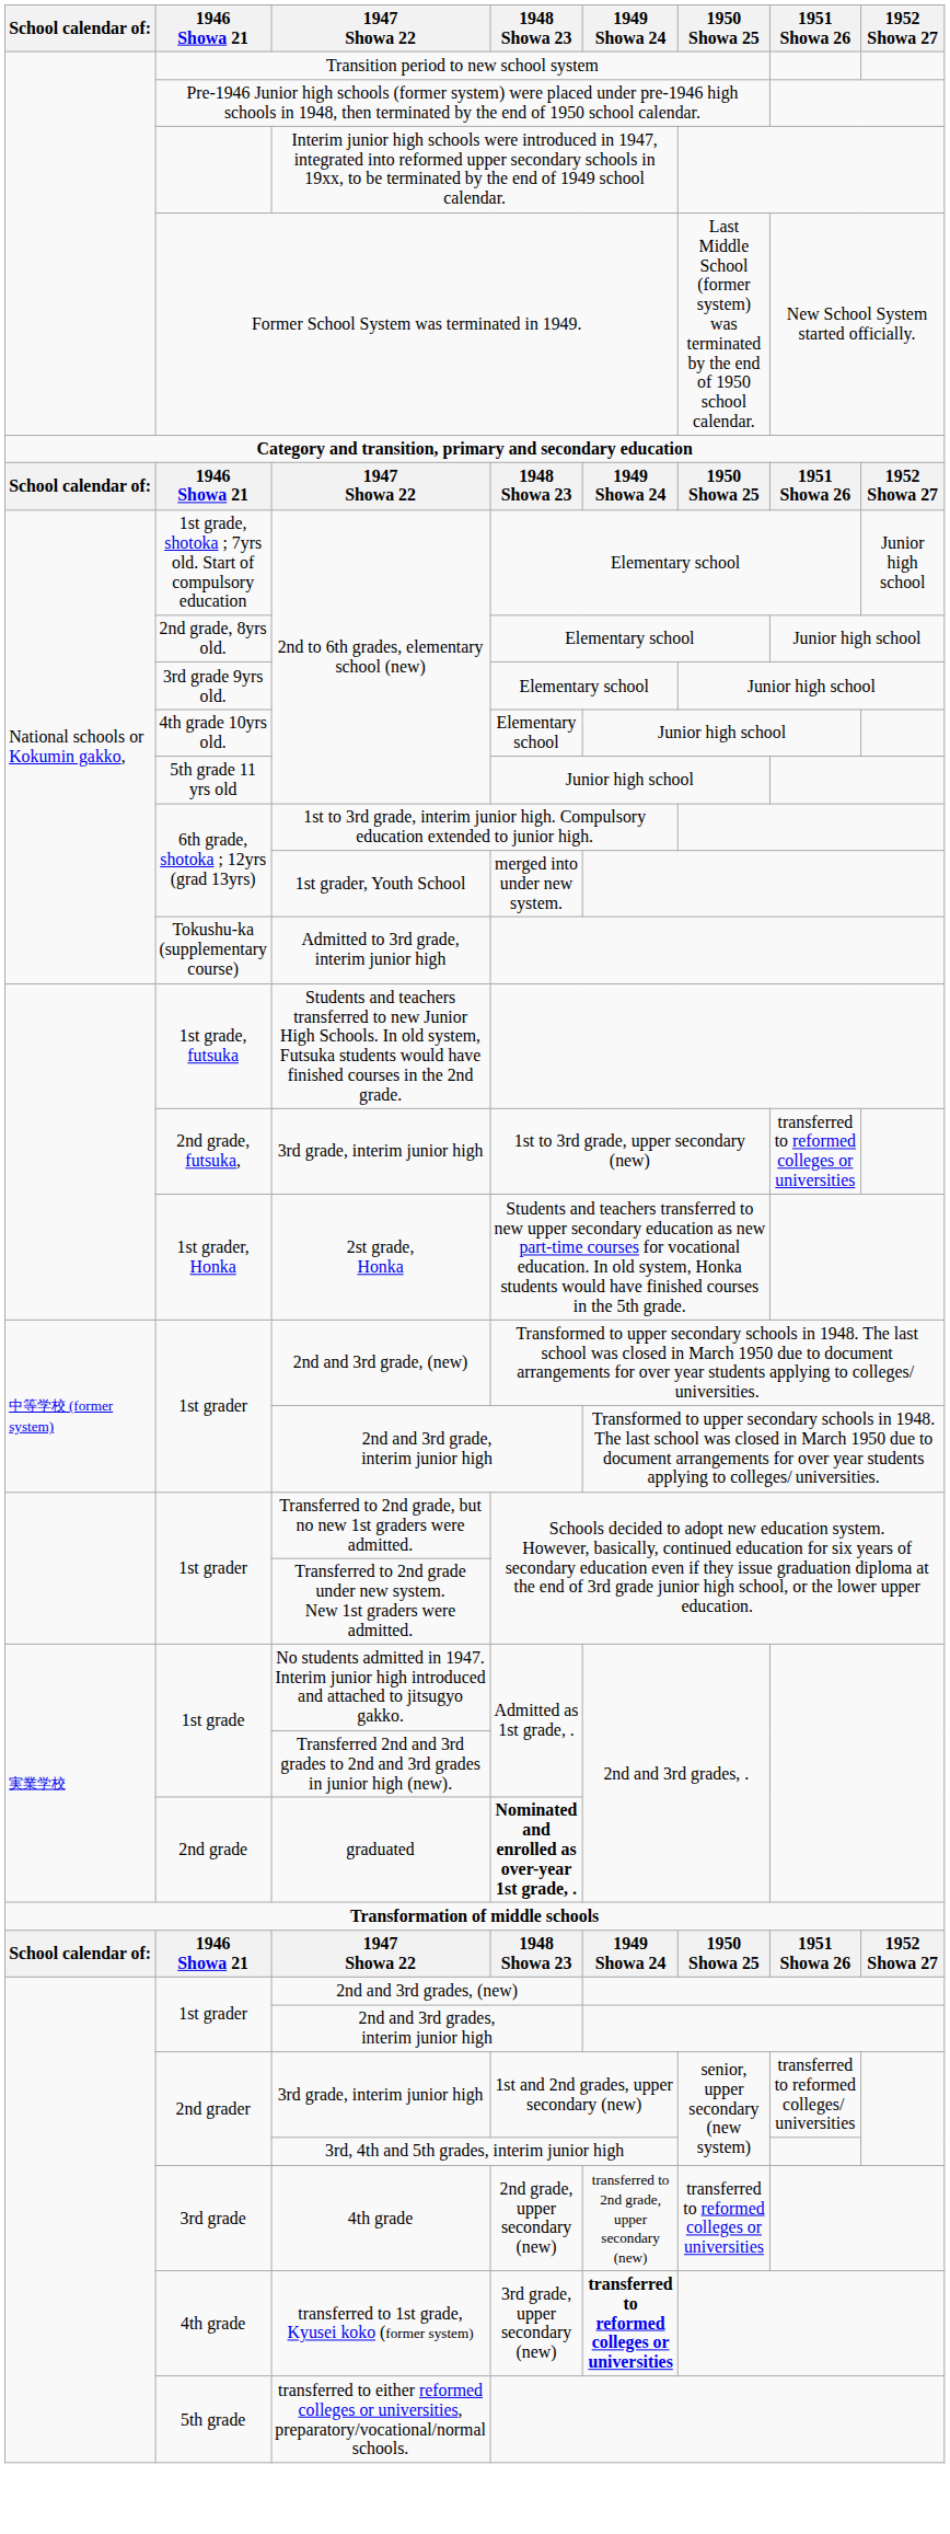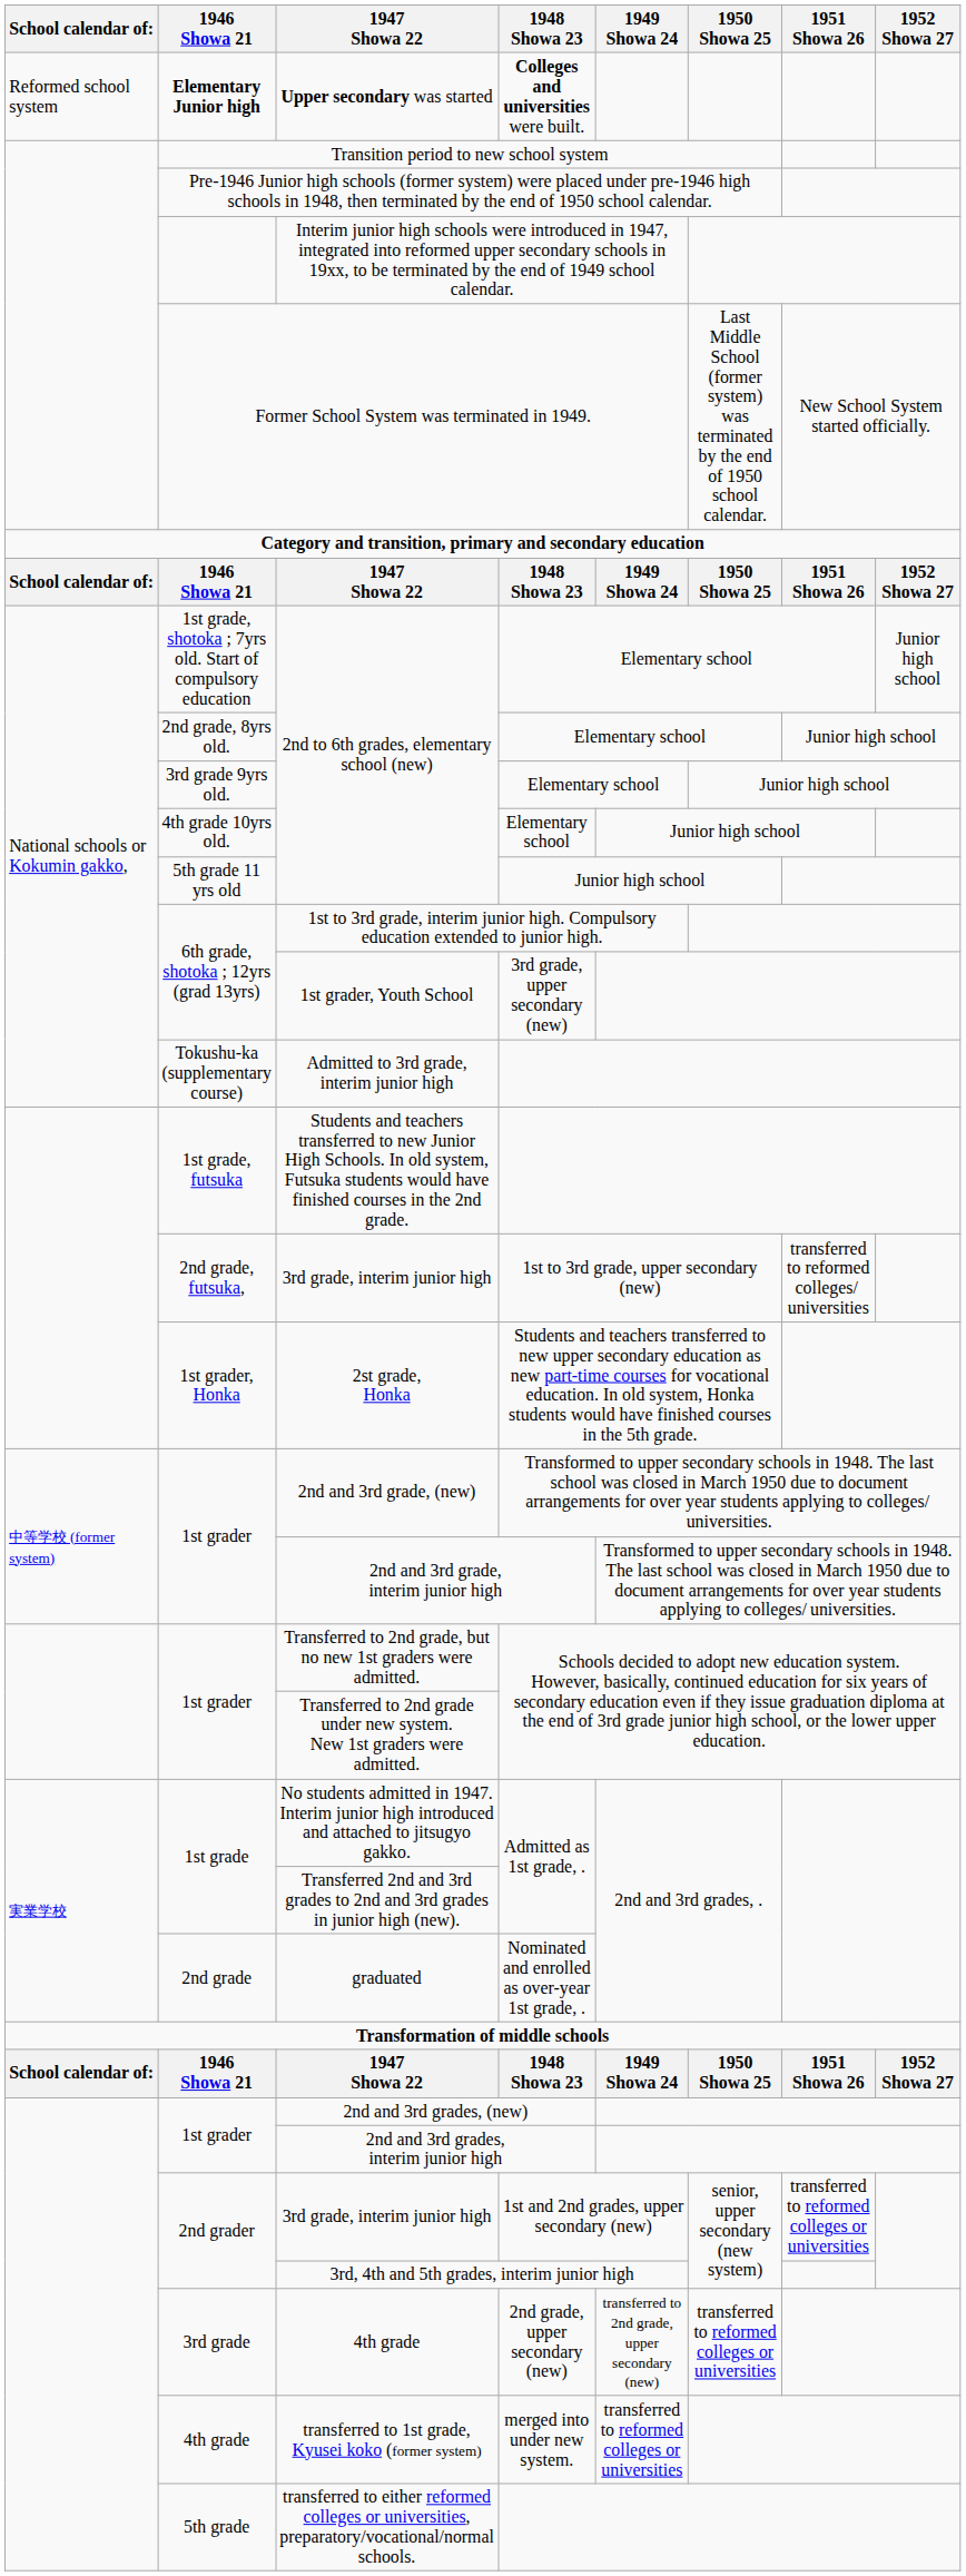+ row: Reformed school system | Elementary Junior high | Upper secondary was started | Colleges and universities were built.
1st grader, Youth School | 1948 Showa 23: merged into under new system. -> 3rd grade, upper secondary (new)
2nd grade, futsuka, / 3rd grade, interim junior high | 1951 Showa 26: transferred to reformed colleges or universities -> transferred to reformed colleges/ universities
graduated | 1948 Showa 23: bold -> normal
2nd grader / 3rd grade, interim junior high | 1951 Showa 26: transferred to reformed colleges/ universities -> transferred to reformed colleges or universities
transferred to 1st grade, Kyusei koko (former system) | 1948 Showa 23: 3rd grade, upper secondary (new) -> merged into under new system.
transferred to 1st grade, Kyusei koko (former system) | 1949 Showa 24: bold -> normal
